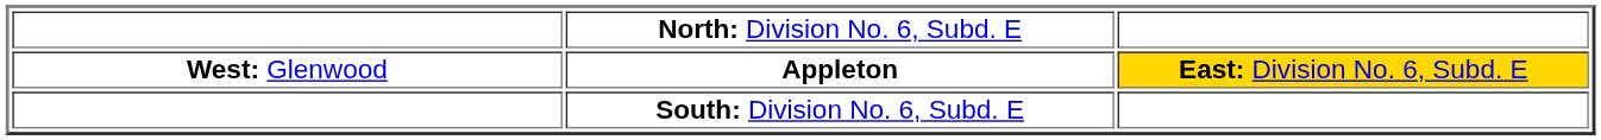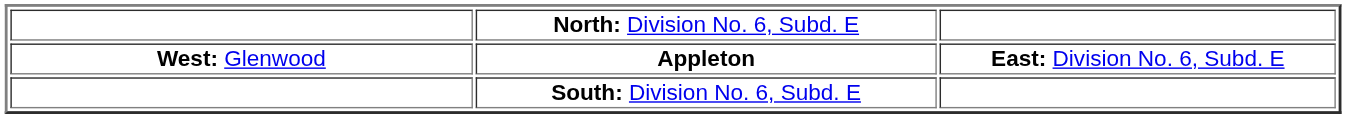West: Glenwood | column 3: gold background -> no background
